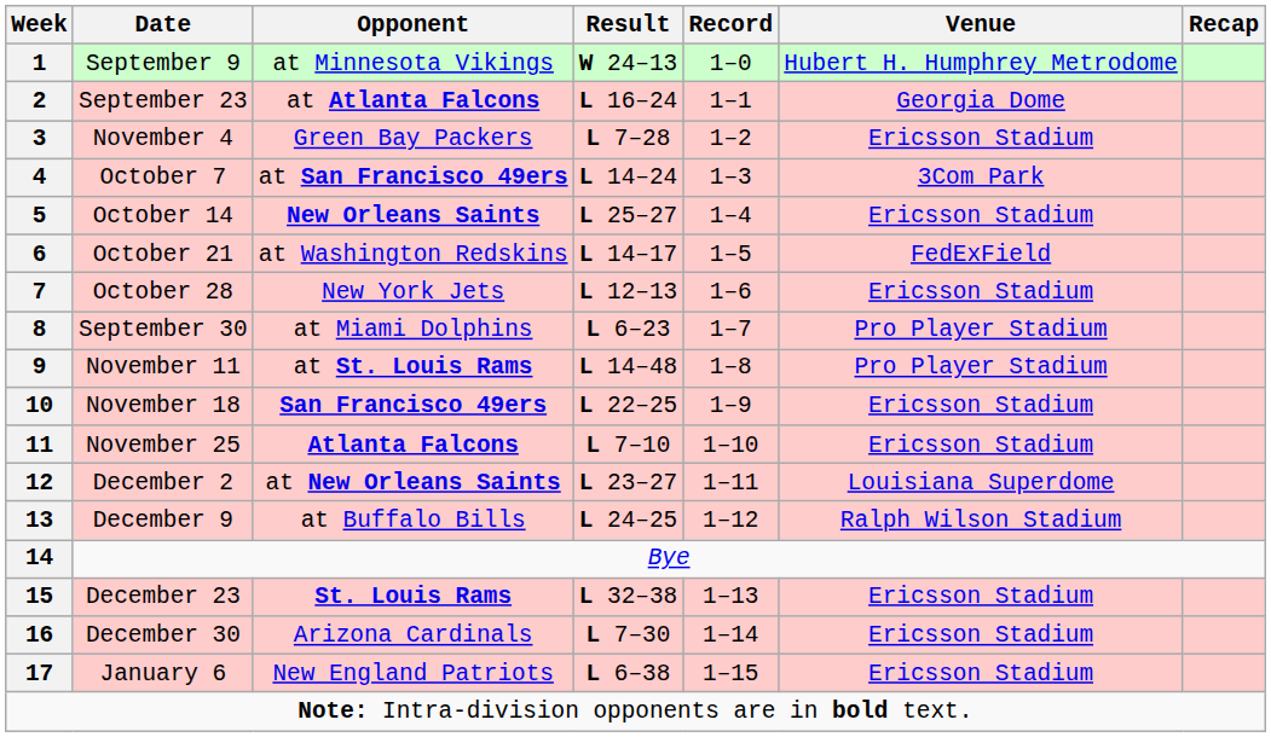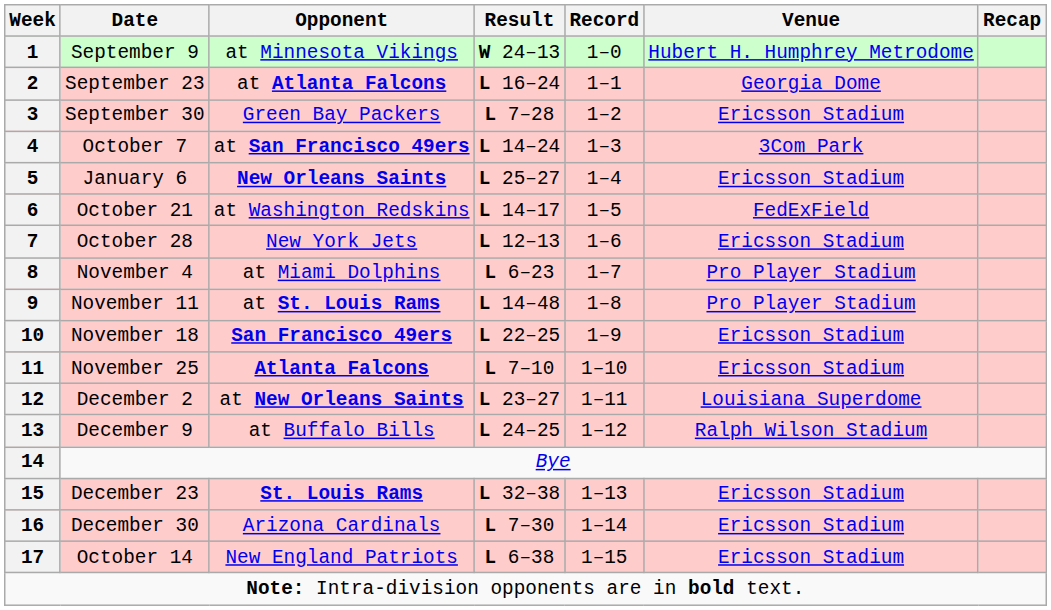3 | Date: November 4 -> September 30
5 | Date: October 14 -> January 6
8 | Date: September 30 -> November 4
17 | Date: January 6 -> October 14
